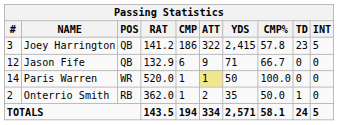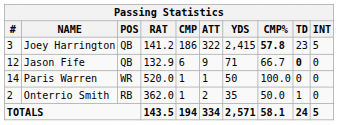Joey Harrington | CMP%: normal -> bold
Jason Fife | TD: normal -> bold
Paris Warren | ATT: khaki background -> no background
